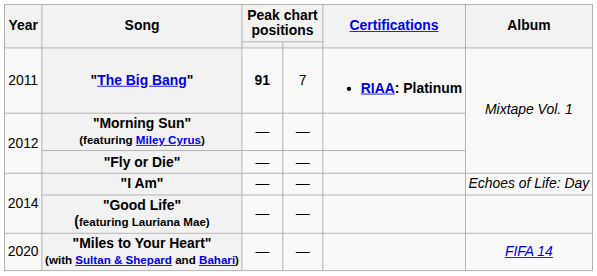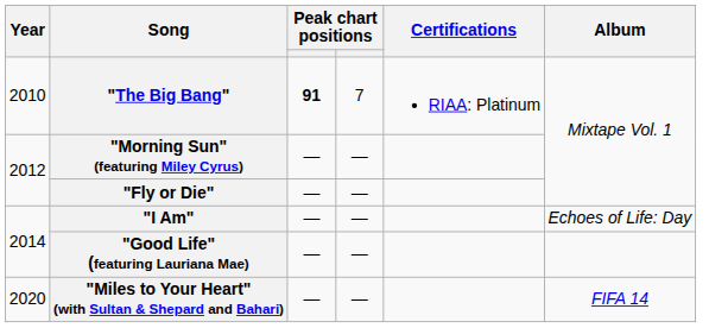"The Big Bang" | Year: 2011 -> 2010
"The Big Bang" | Certifications: bold -> normal
